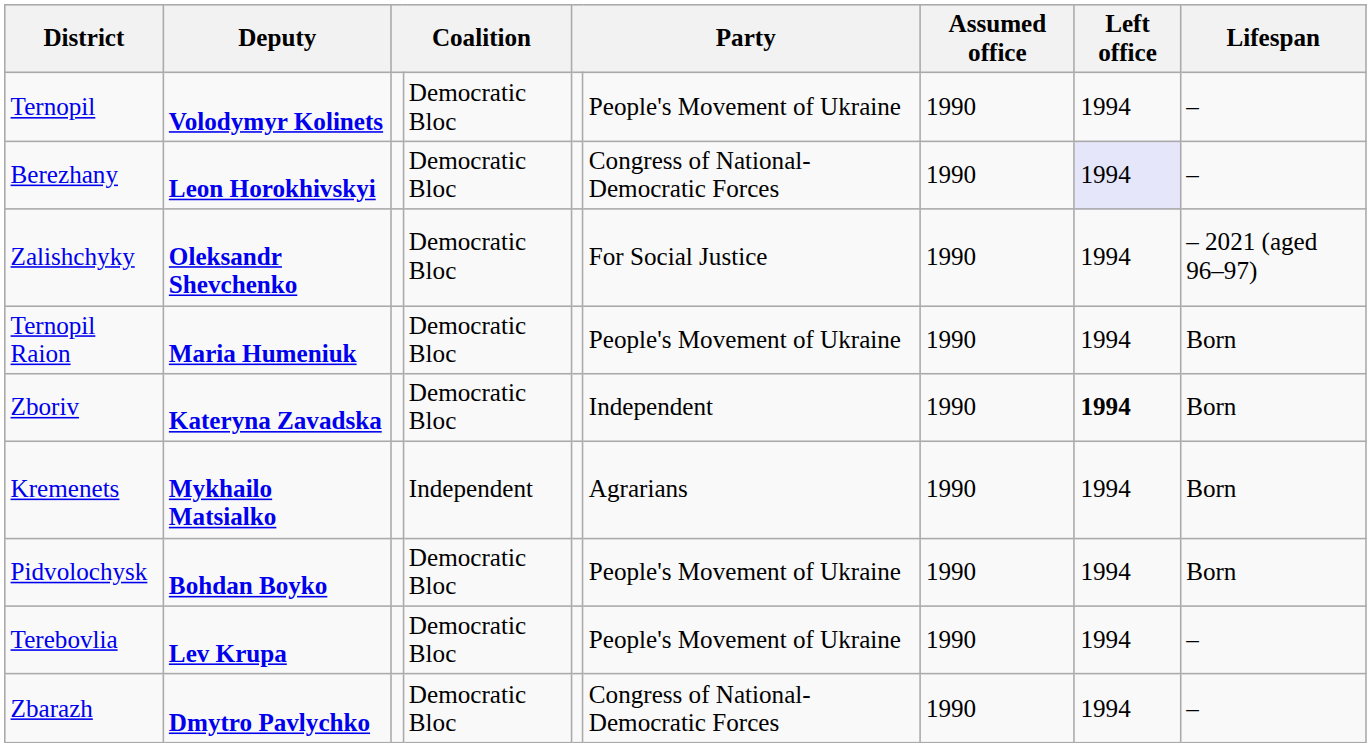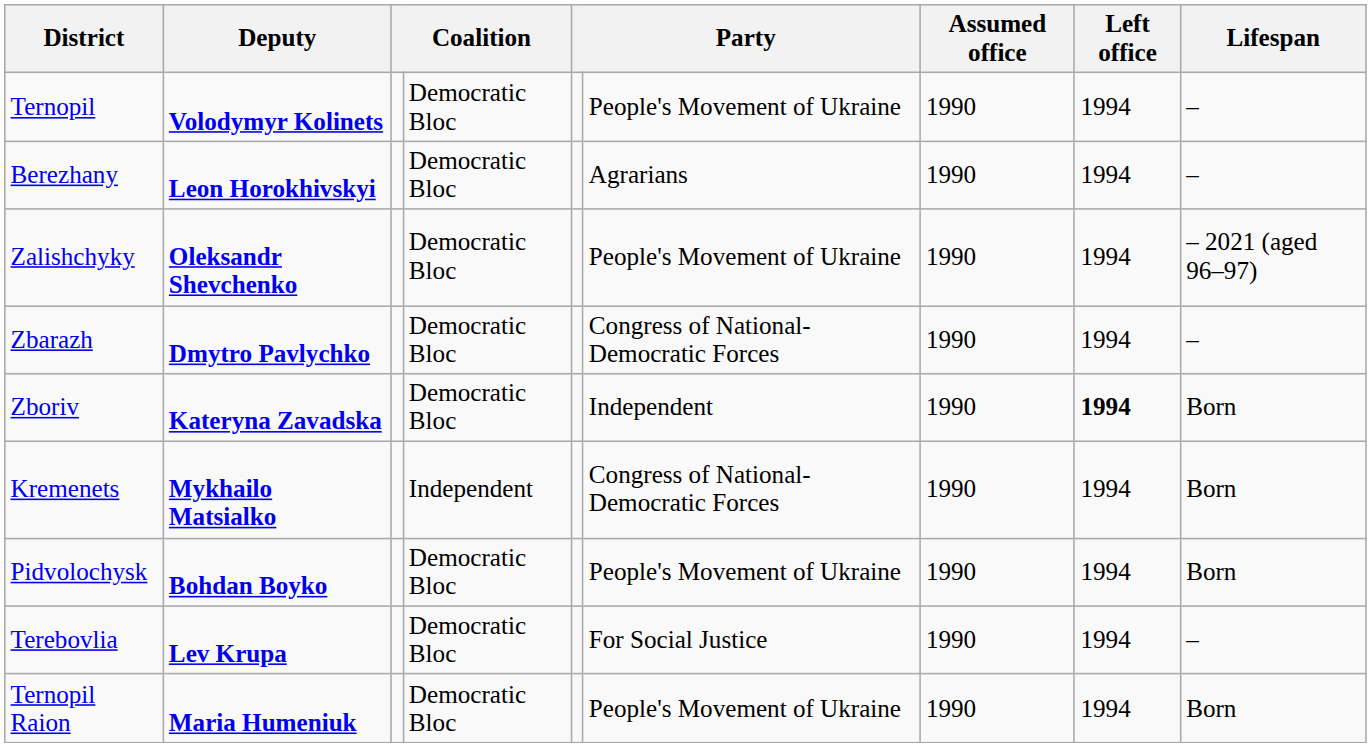Berezhany | column 6: Congress of National-Democratic Forces -> Agrarians
Berezhany | Left office: lavender background -> no background
Zalishchyky | column 6: For Social Justice -> People's Movement of Ukraine
rows swapped: Zbarazh <-> Ternopil Raion
Kremenets | column 6: Agrarians -> Congress of National-Democratic Forces
Terebovlia | column 6: People's Movement of Ukraine -> For Social Justice
